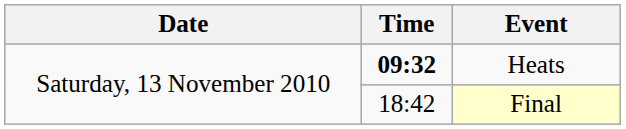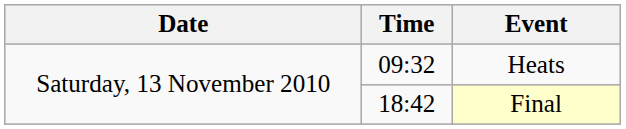Heats | Time: bold -> normal
